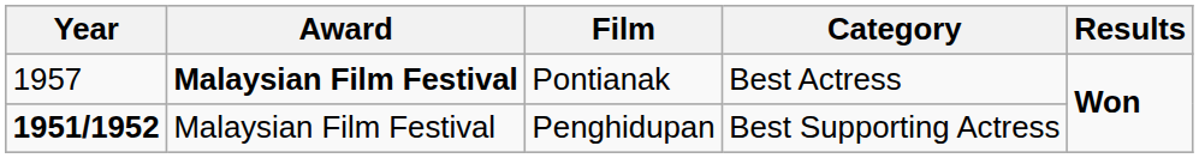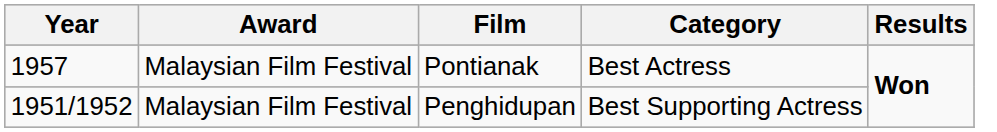Pontianak | Award: bold -> normal
Penghidupan | Year: bold -> normal
